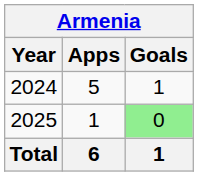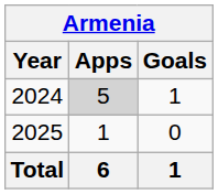2024 | Apps: no background -> lightgrey background
2025 | Goals: lightgreen background -> no background
